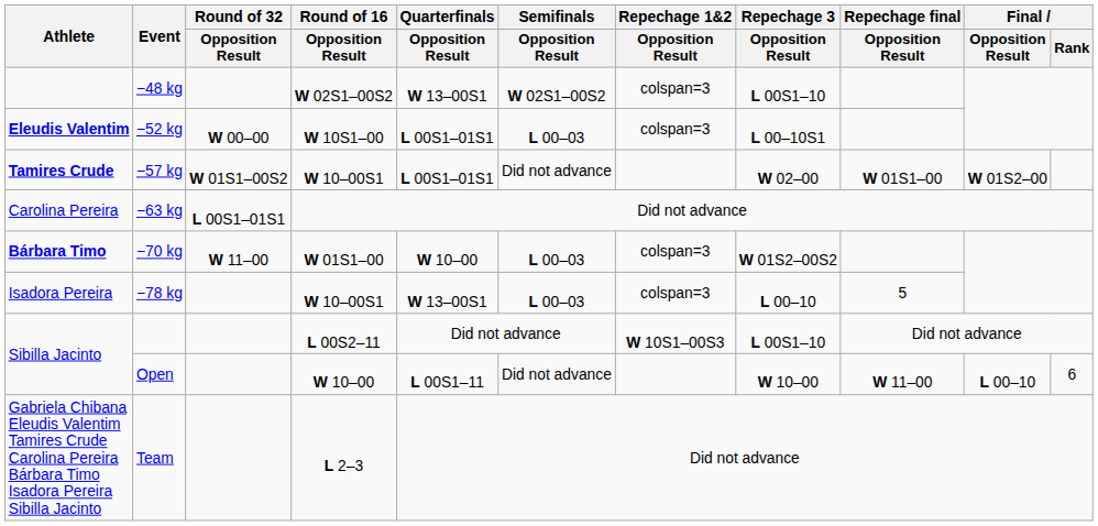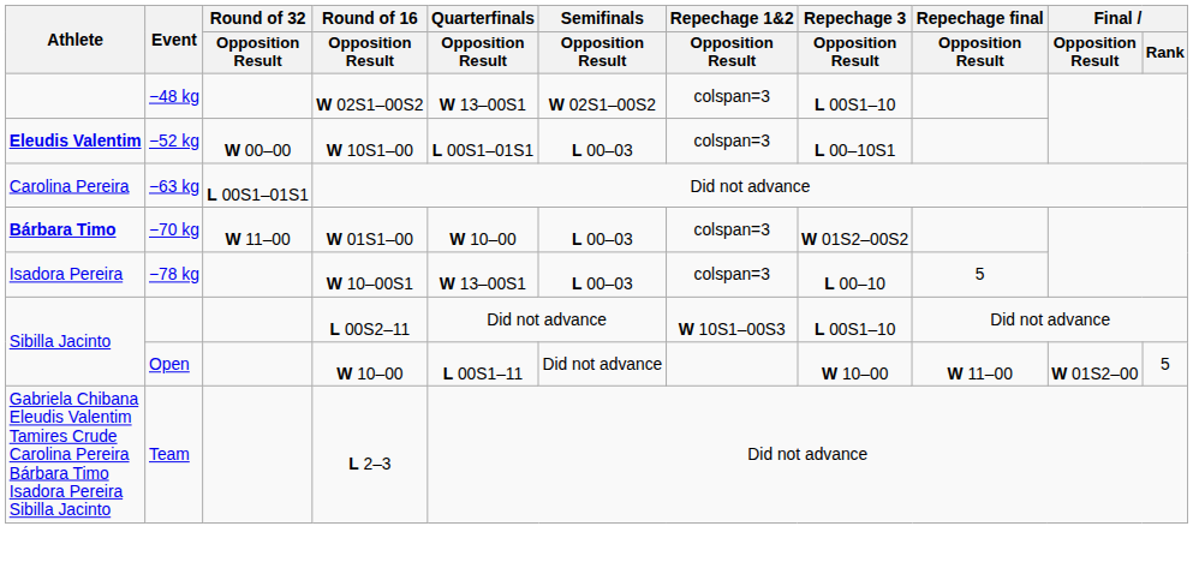- row: Tamires Crude | −57 kg | W 01S1–00S2 | W 10–00S1 | L 00S1–01S1 | Did not advance | W 02–00 | W 01S1–00 | W 01S2–00
Open | Final / Opposition Result: L 00–10 -> W 01S2–00
Open | Final / Rank: 6 -> 5
